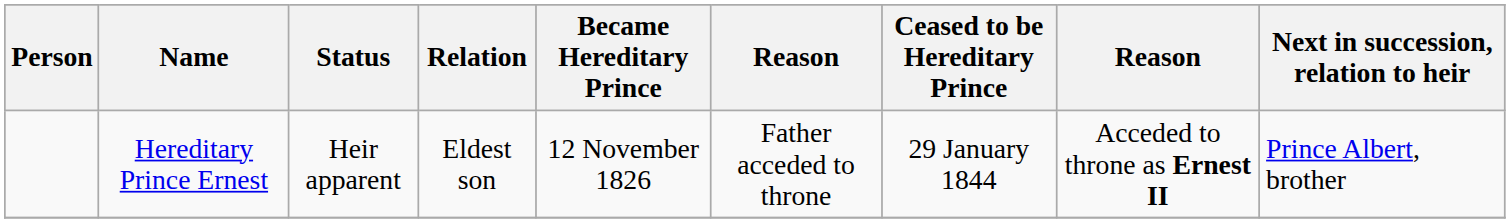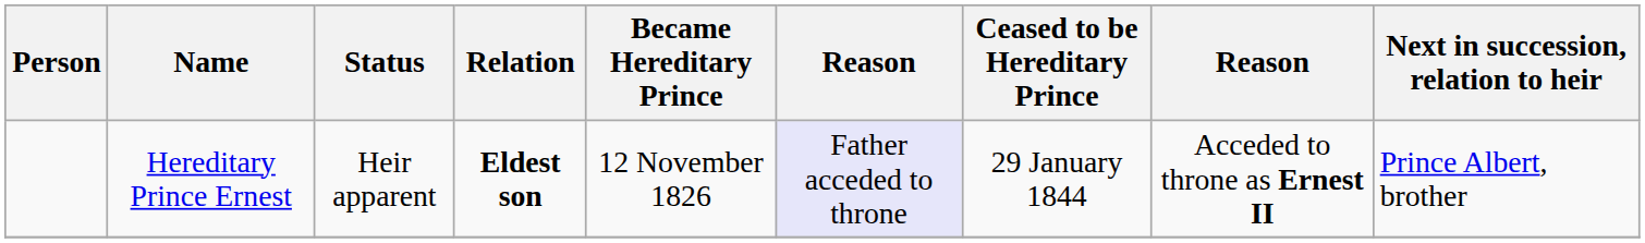Hereditary Prince Ernest | Relation: normal -> bold
Hereditary Prince Ernest | column 6: no background -> lavender background
